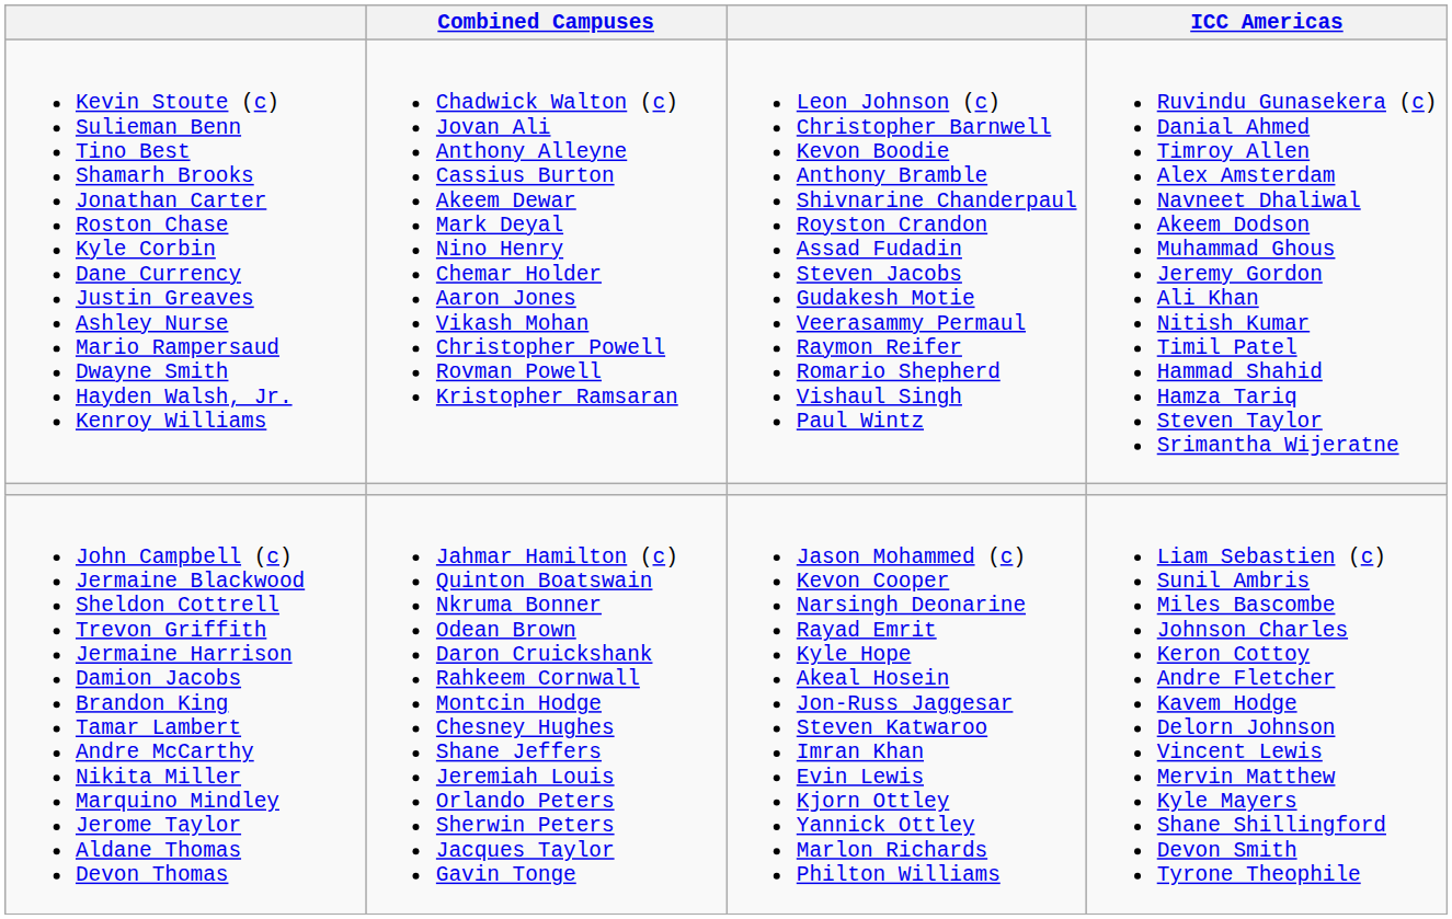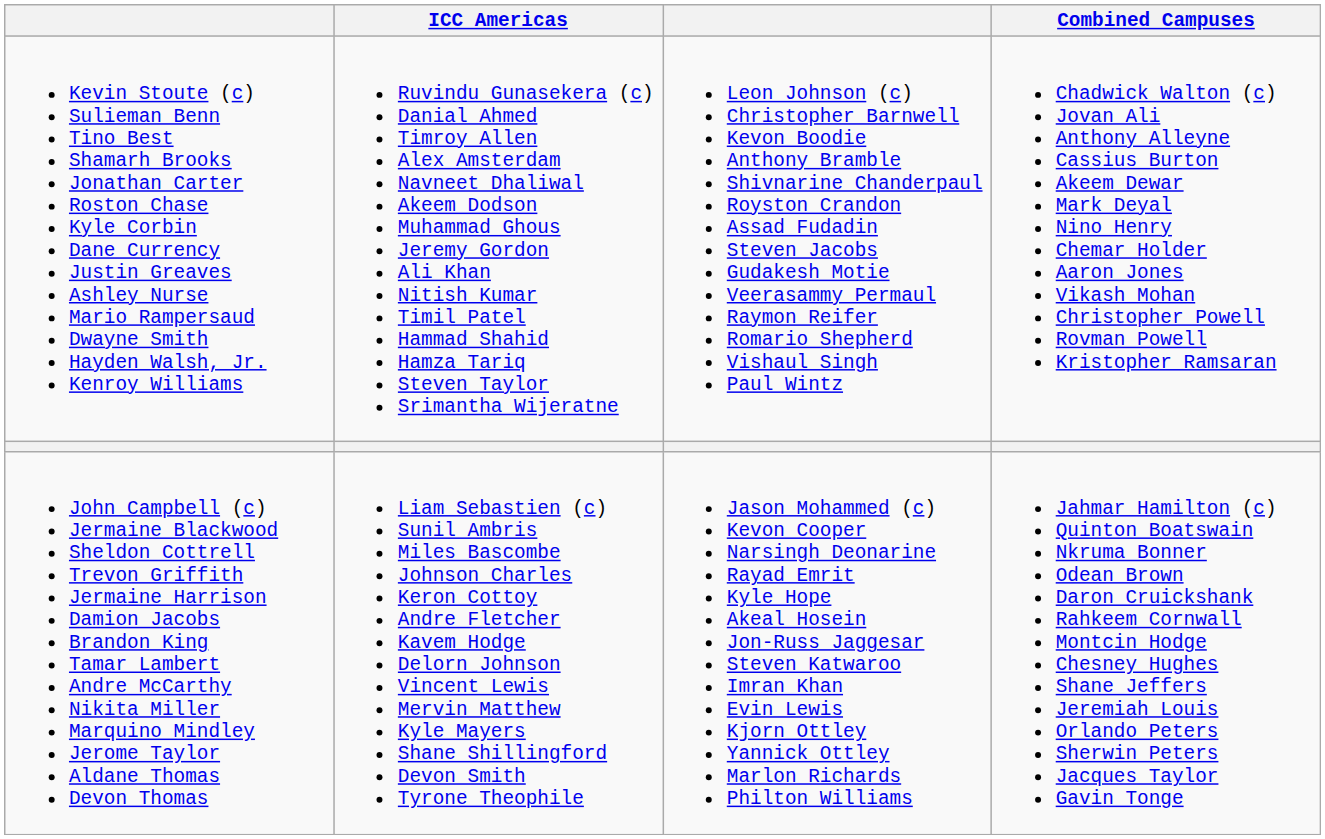columns swapped: Combined Campuses <-> ICC Americas
